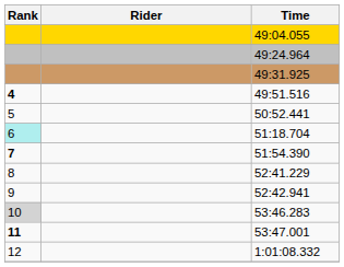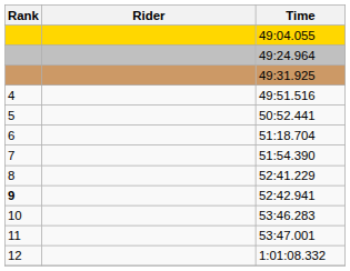49:51.516 | Rank: bold -> normal
51:18.704 | Rank: paleturquoise background -> no background
51:54.390 | Rank: bold -> normal
52:42.941 | Rank: normal -> bold
53:46.283 | Rank: lightgrey background -> no background
53:47.001 | Rank: bold -> normal
